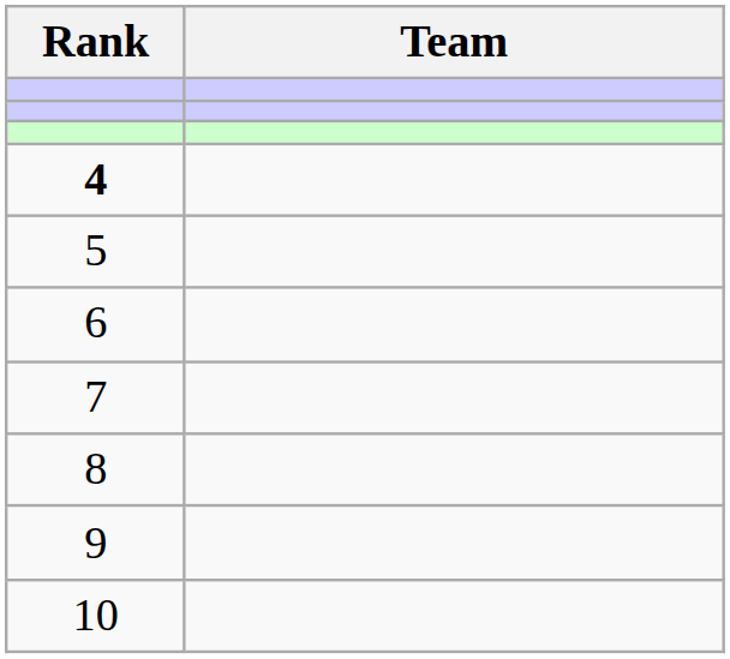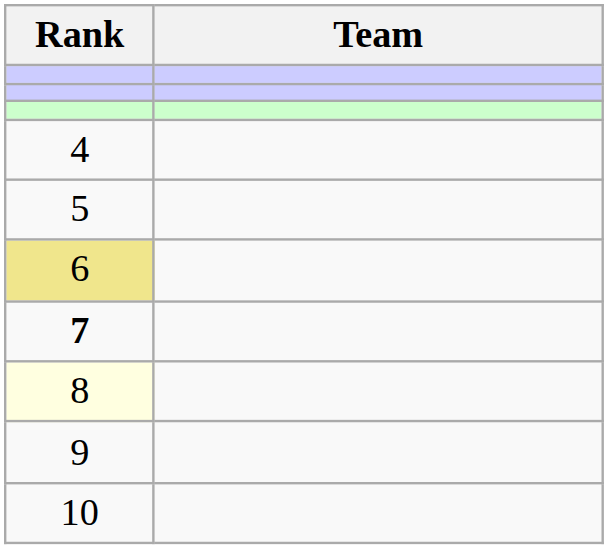row 5 | Rank: bold -> normal
row 7 | Rank: no background -> khaki background
row 8 | Rank: normal -> bold
row 9 | Rank: no background -> lightyellow background
